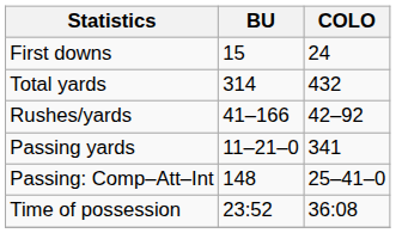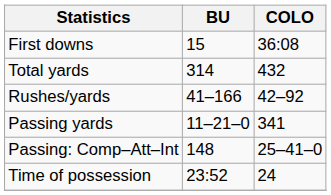First downs | COLO: 24 -> 36:08
Time of possession | COLO: 36:08 -> 24
